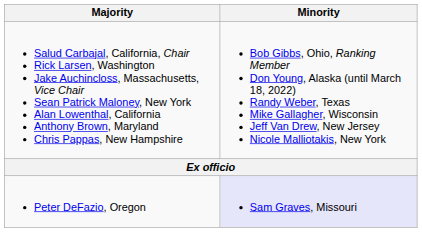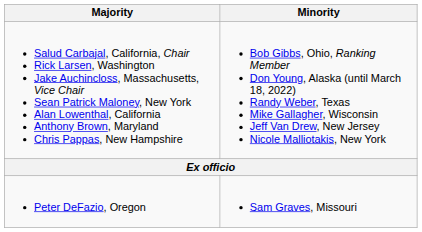Peter DeFazio, Oregon | Minority: lavender background -> no background
